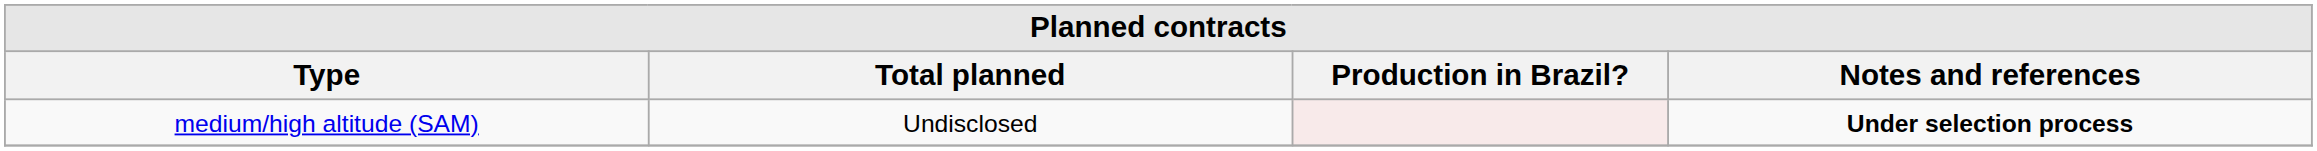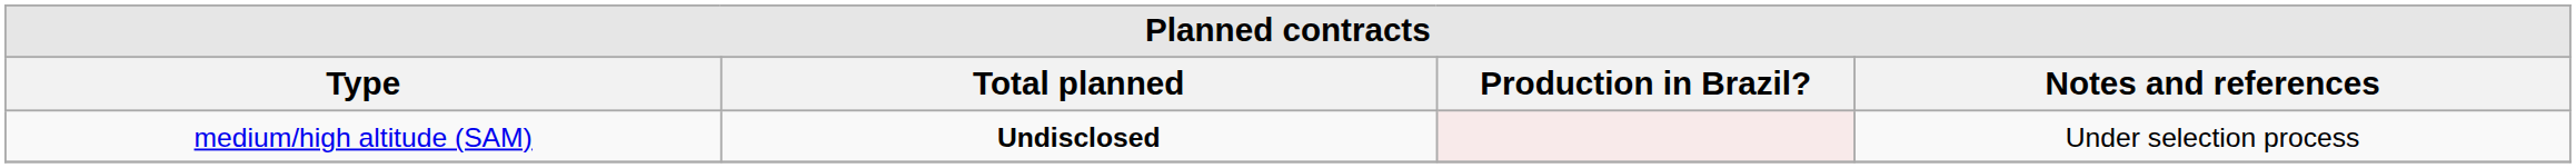medium/high altitude (SAM) | Total planned: normal -> bold
medium/high altitude (SAM) | Notes and references: bold -> normal
